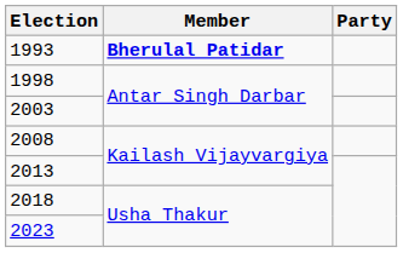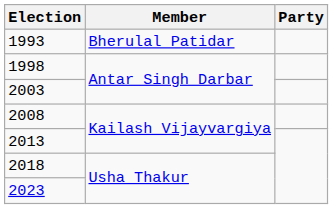1993 | Member: bold -> normal
